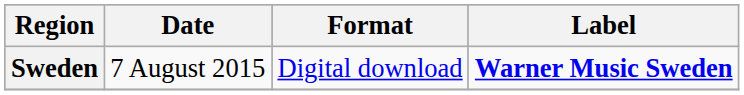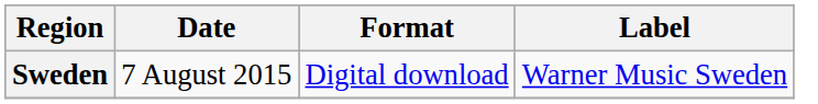Sweden | Label: bold -> normal
